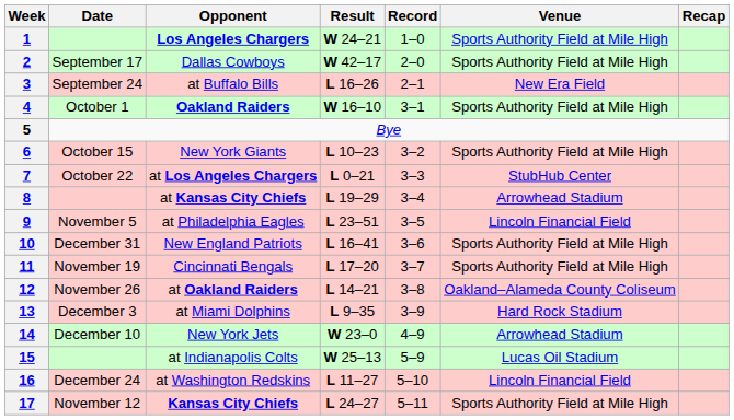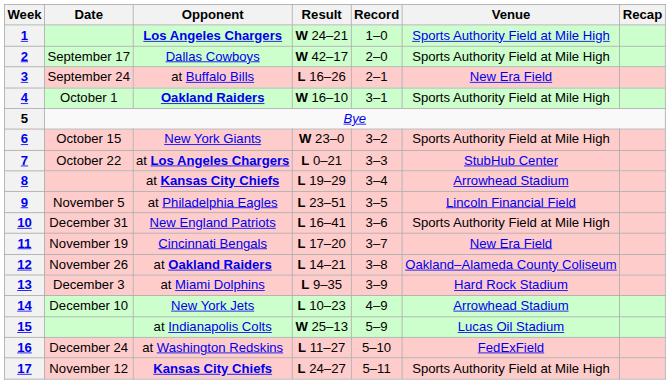6 | Result: L 10–23 -> W 23–0
11 | Venue: Sports Authority Field at Mile High -> New Era Field
14 | Result: W 23–0 -> L 10–23
16 | Venue: Lincoln Financial Field -> FedExField
